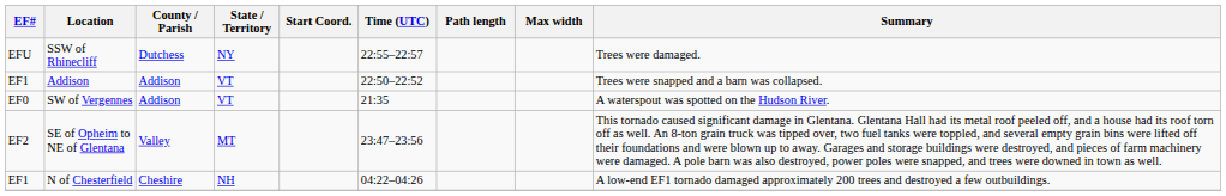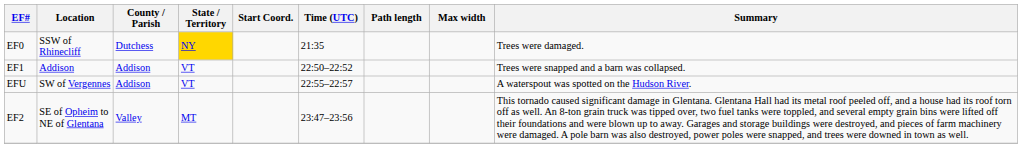SSW of Rhinecliff | EF#: EFU -> EF0
SSW of Rhinecliff | State / Territory: no background -> gold background
SSW of Rhinecliff | Time (UTC): 22:55–22:57 -> 21:35
SW of Vergennes | EF#: EF0 -> EFU
SW of Vergennes | Time (UTC): 21:35 -> 22:55–22:57
- row: EF1 | N of Chesterfield | Cheshire | NH | 04:22–04:26 | A low-end EF1 tornado damaged approximately 200 trees and destroyed a few outbuildings.
